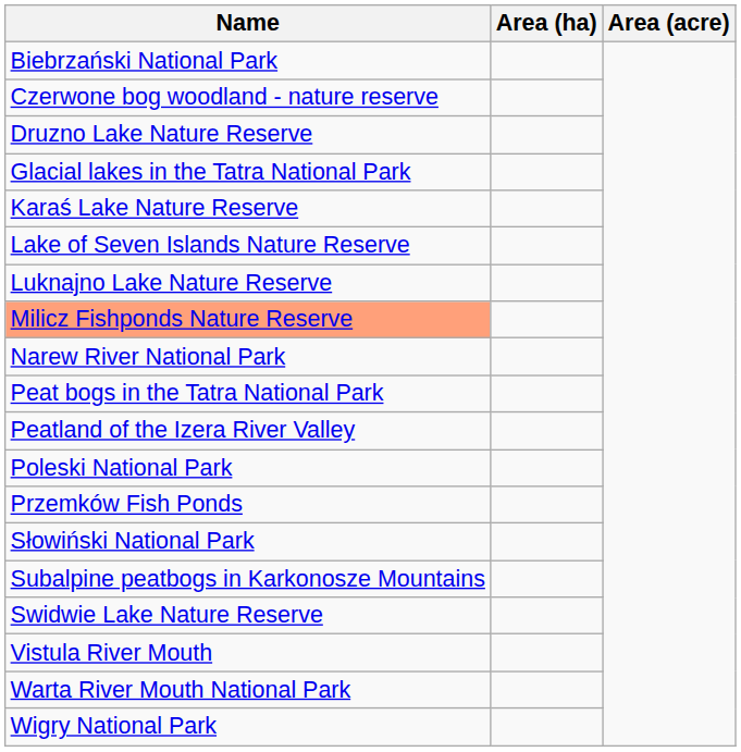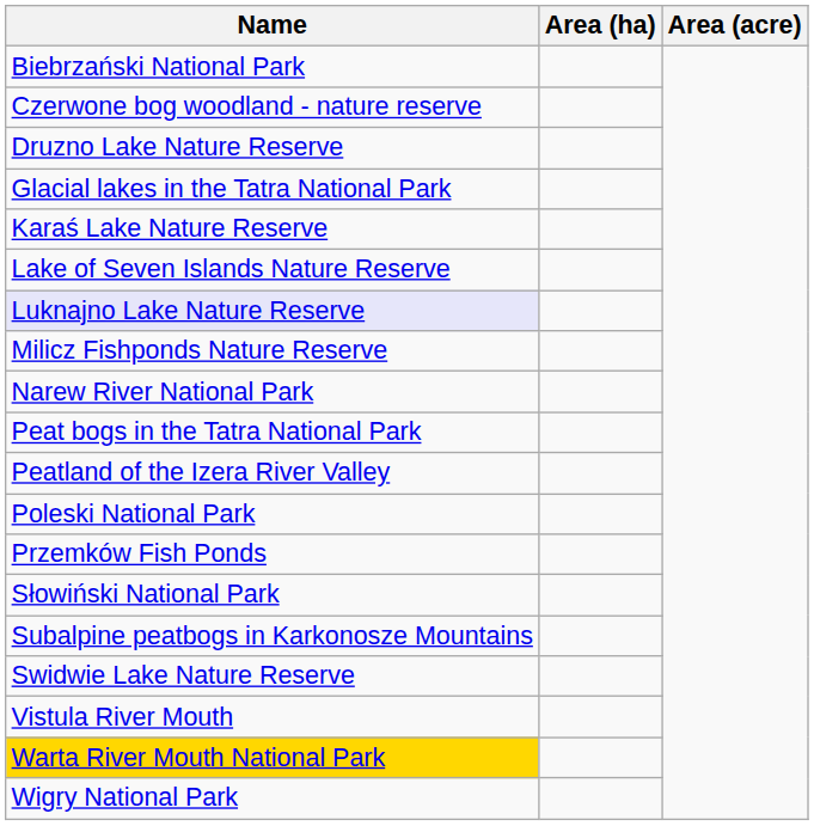Luknajno Lake Nature Reserve | Name: no background -> lavender background
Milicz Fishponds Nature Reserve | Name: lightsalmon background -> no background
Warta River Mouth National Park | Name: no background -> gold background
